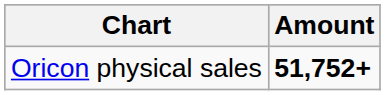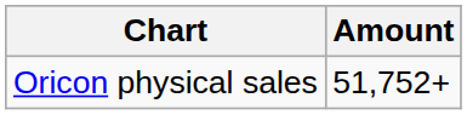Oricon physical sales | Amount: bold -> normal
